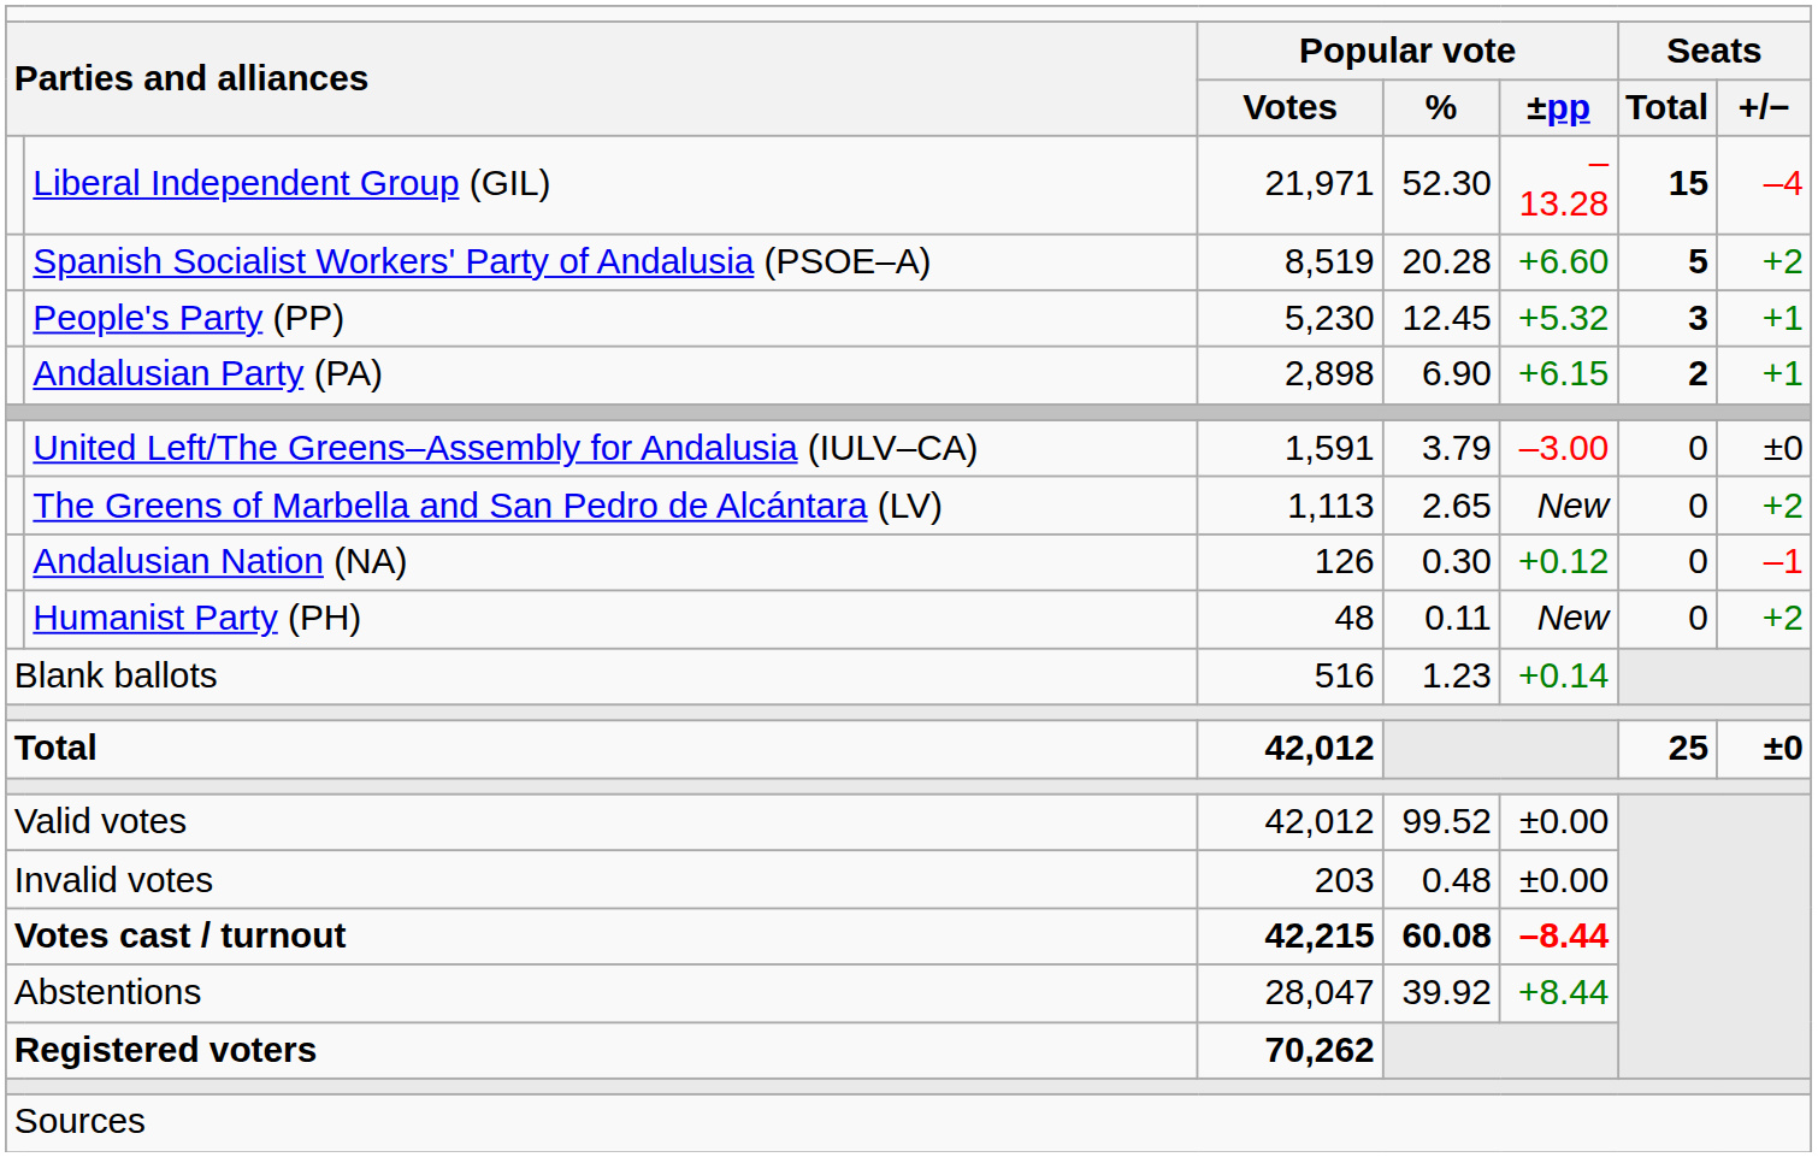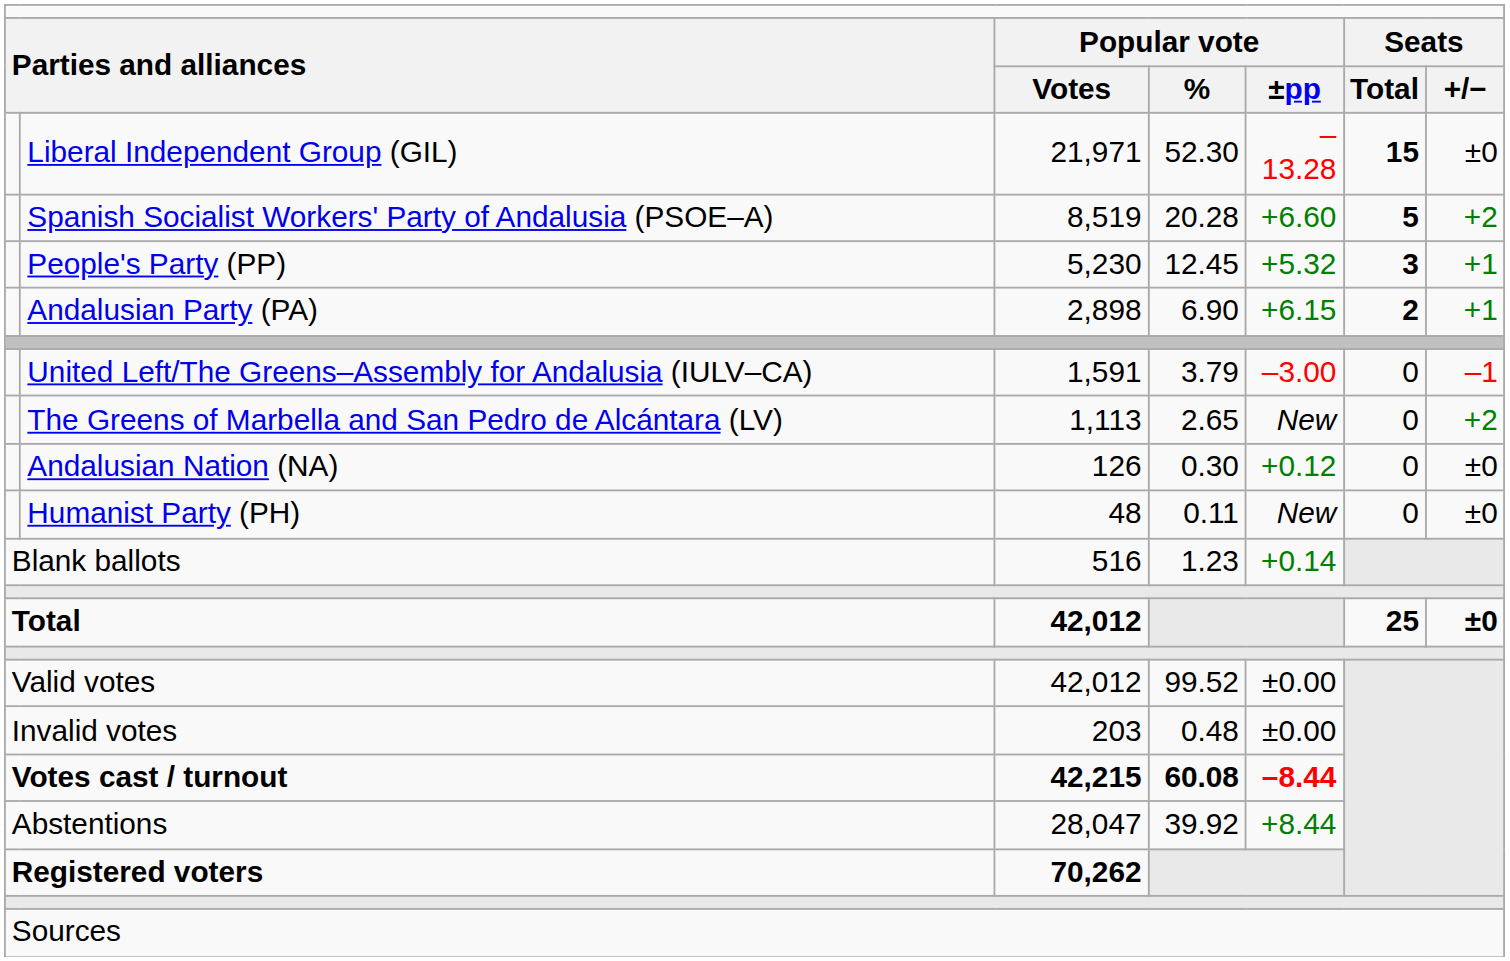Liberal Independent Group (GIL) | column 7: –4 -> ±0
United Left/The Greens–Assembly for Andalusia (IULV–CA) | column 7: ±0 -> –1
Andalusian Nation (NA) | column 7: –1 -> ±0
Humanist Party (PH) | column 7: +2 -> ±0
